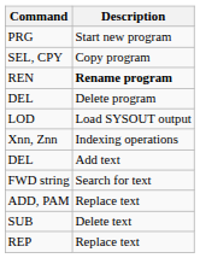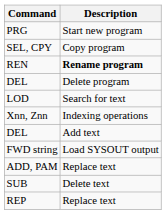row 6 | Description: Load SYSOUT output -> Search for text
row 9 | Description: Search for text -> Load SYSOUT output
